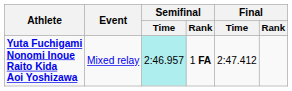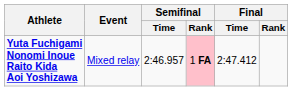Yuta Fuchigami Nonomi Inoue Raito Kida Aoi Yoshizawa | Semifinal / Time: paleturquoise background -> no background
Yuta Fuchigami Nonomi Inoue Raito Kida Aoi Yoshizawa | Semifinal / Rank: no background -> pink background
